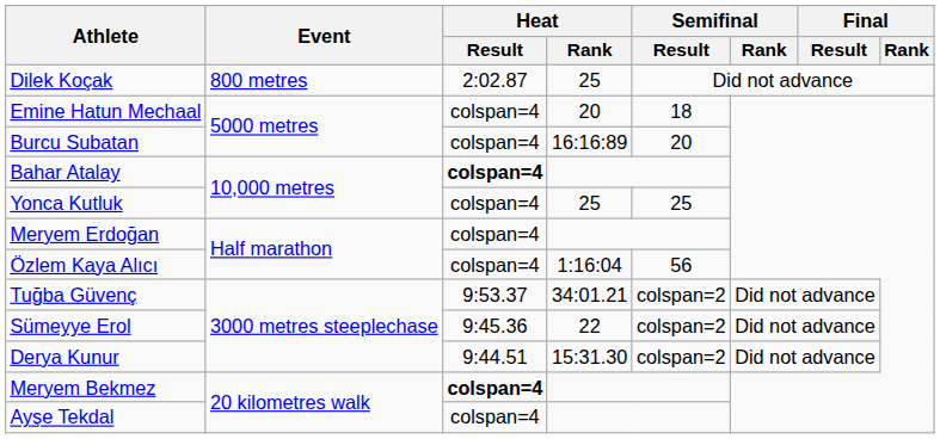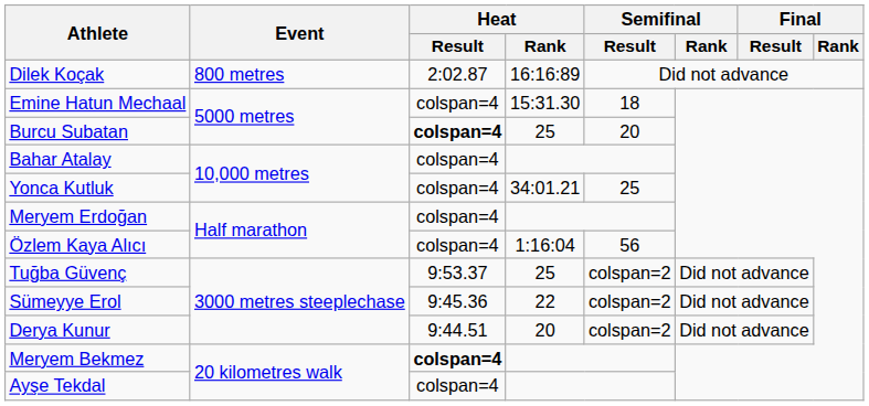Dilek Koçak | Heat / Rank: 25 -> 16:16:89
Emine Hatun Mechaal | Heat / Rank: 20 -> 15:31.30
Burcu Subatan | Heat / Result: normal -> bold
Burcu Subatan | Heat / Rank: 16:16:89 -> 25
Bahar Atalay | Heat / Result: bold -> normal
Yonca Kutluk | Heat / Rank: 25 -> 34:01.21
Tuğba Güvenç | Heat / Rank: 34:01.21 -> 25
Derya Kunur | Heat / Rank: 15:31.30 -> 20
